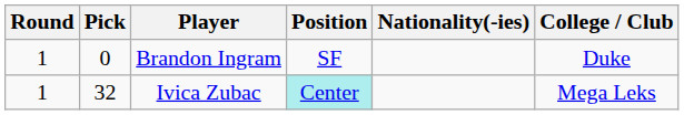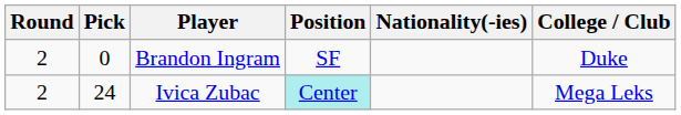Brandon Ingram | Round: 1 -> 2
Ivica Zubac | Round: 1 -> 2
Ivica Zubac | Pick: 32 -> 24
